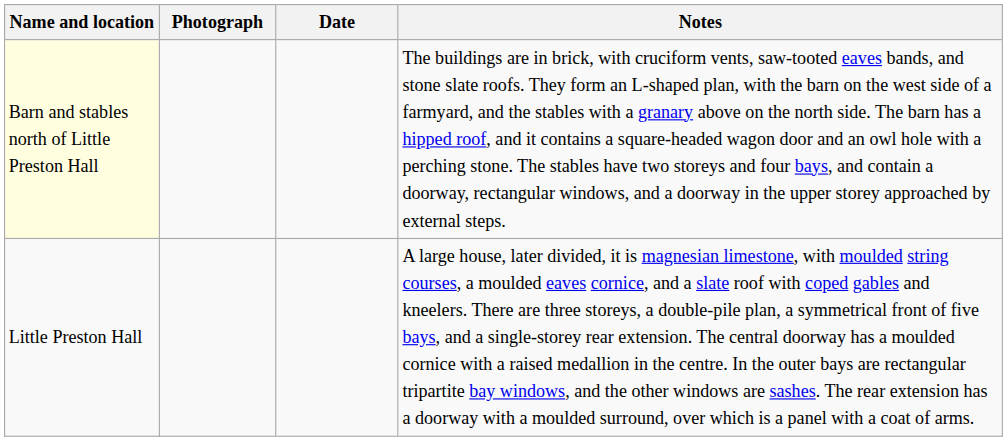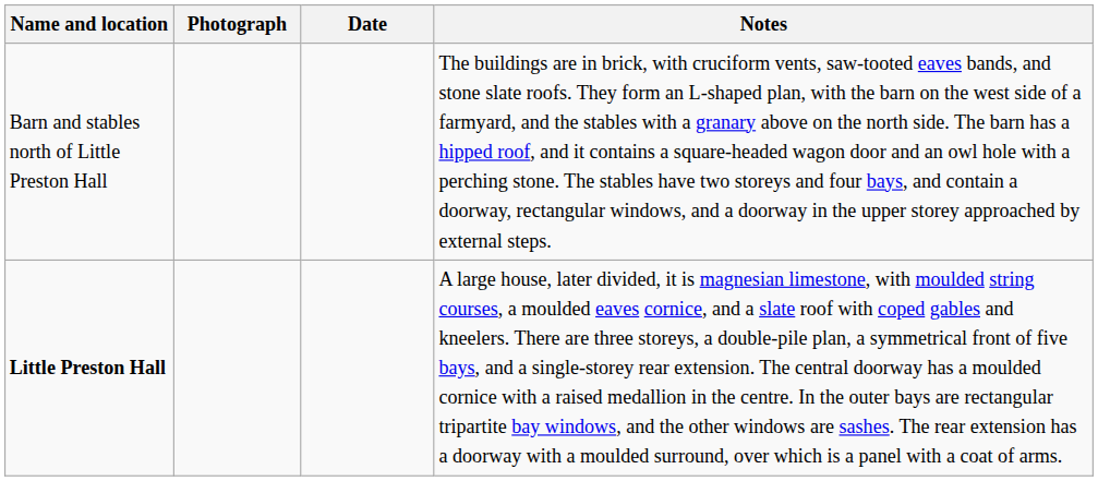Barn and stables north of Little Preston Hall | Name and location: lightyellow background -> no background
Little Preston Hall | Name and location: normal -> bold
